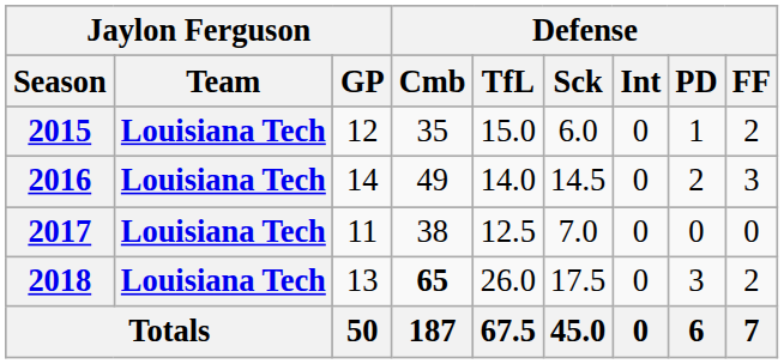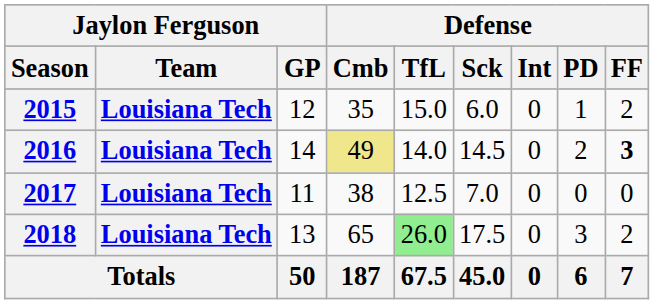2016 | Defense / Cmb: no background -> khaki background
2016 | Defense / FF: normal -> bold
2018 | Defense / Cmb: bold -> normal
2018 | Defense / TfL: no background -> lightgreen background
